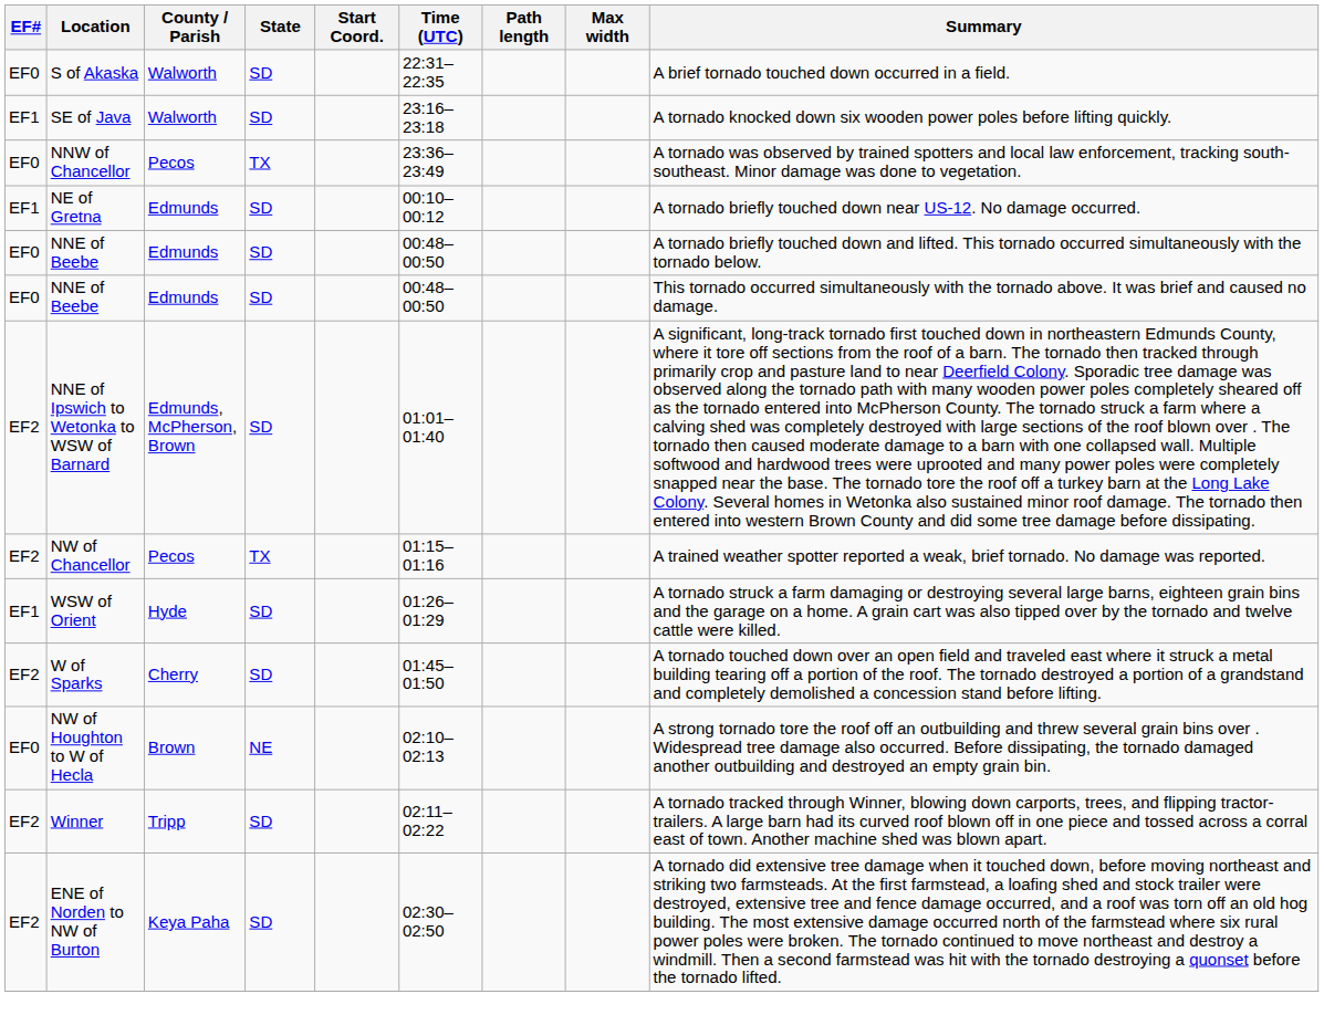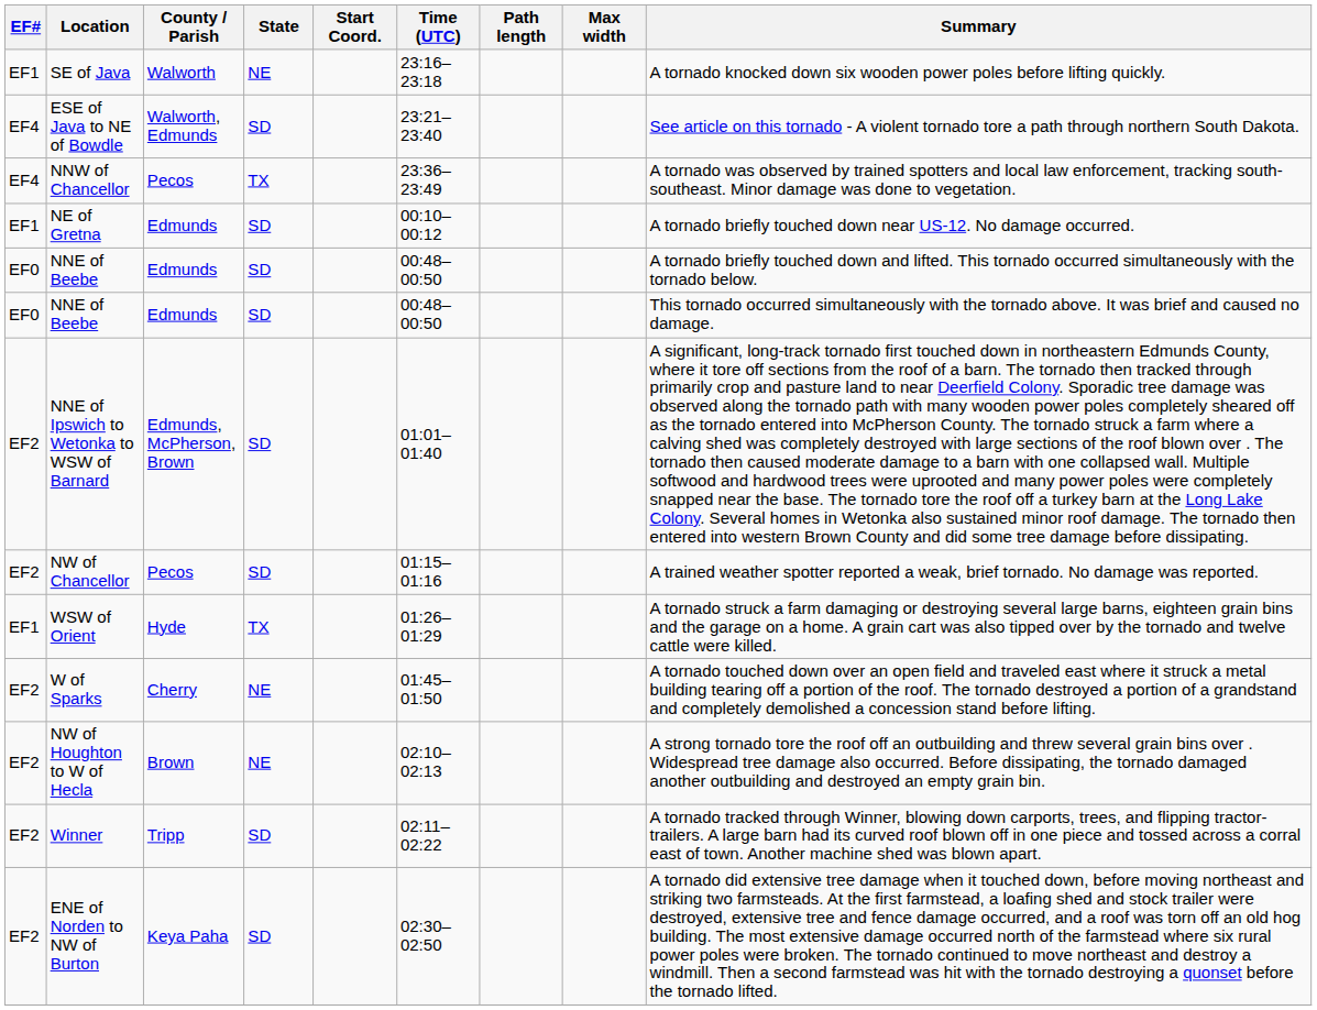- row: EF0 | S of Akaska | Walworth | SD | 22:31–22:35 | A brief tornado touched down occurred in a field.
SE of Java | State: SD -> NE
+ row: EF4 | ESE of Java to NE of Bowdle | Walworth, Edmunds | SD | 23:21–23:40 | See article on this tornado - A violent tornado tore a path through northern South Dakota.
NNW of Chancellor | EF#: EF0 -> EF4
NW of Chancellor | State: TX -> SD
WSW of Orient | State: SD -> TX
W of Sparks | State: SD -> NE
NW of Houghton to W of Hecla | EF#: EF0 -> EF2
